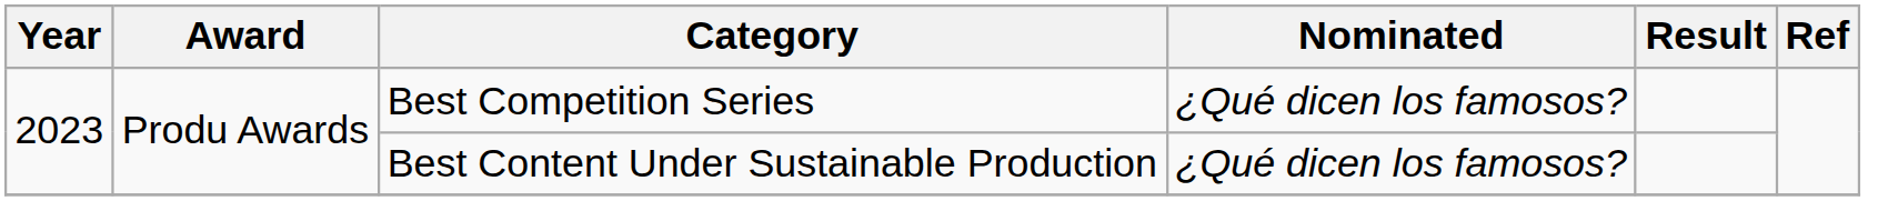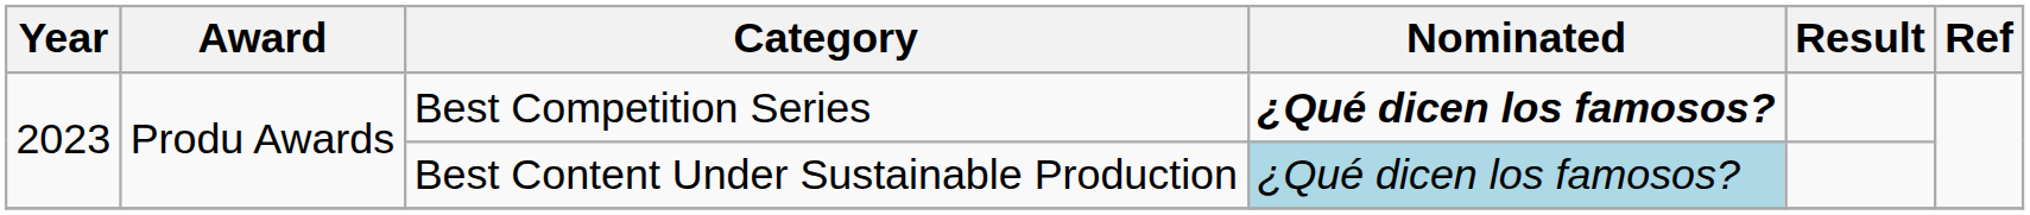Best Competition Series | Nominated: normal -> bold
Best Content Under Sustainable Production | Nominated: no background -> lightblue background
